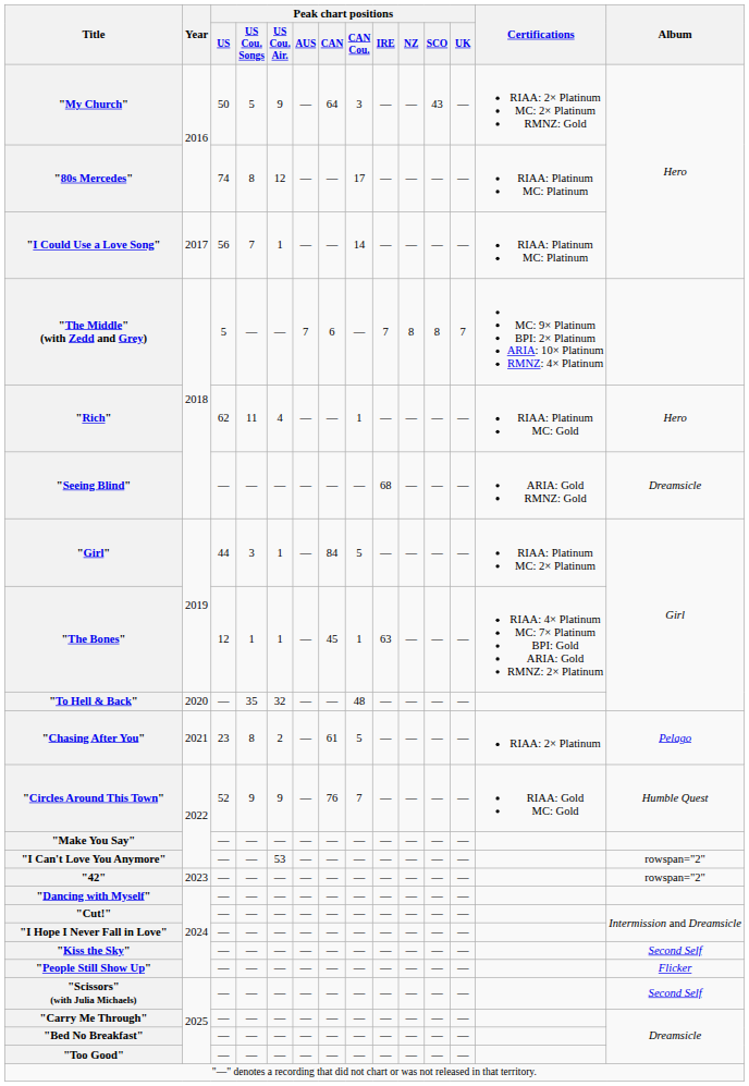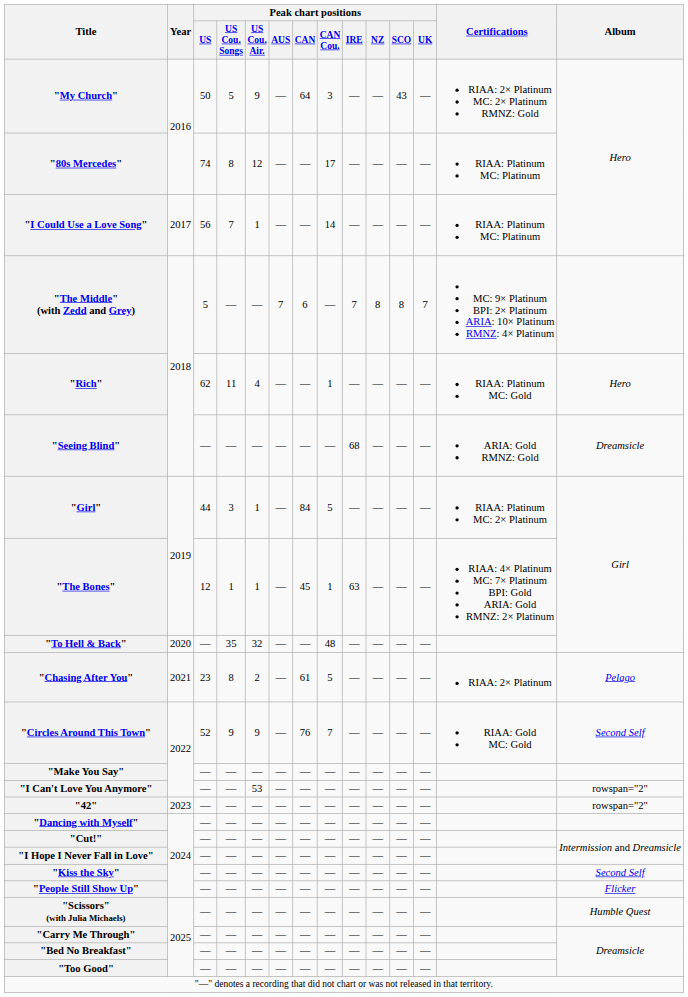"Circles Around This Town" | Album: Humble Quest -> Second Self
"Scissors" (with Julia Michaels) | Album: Second Self -> Humble Quest
